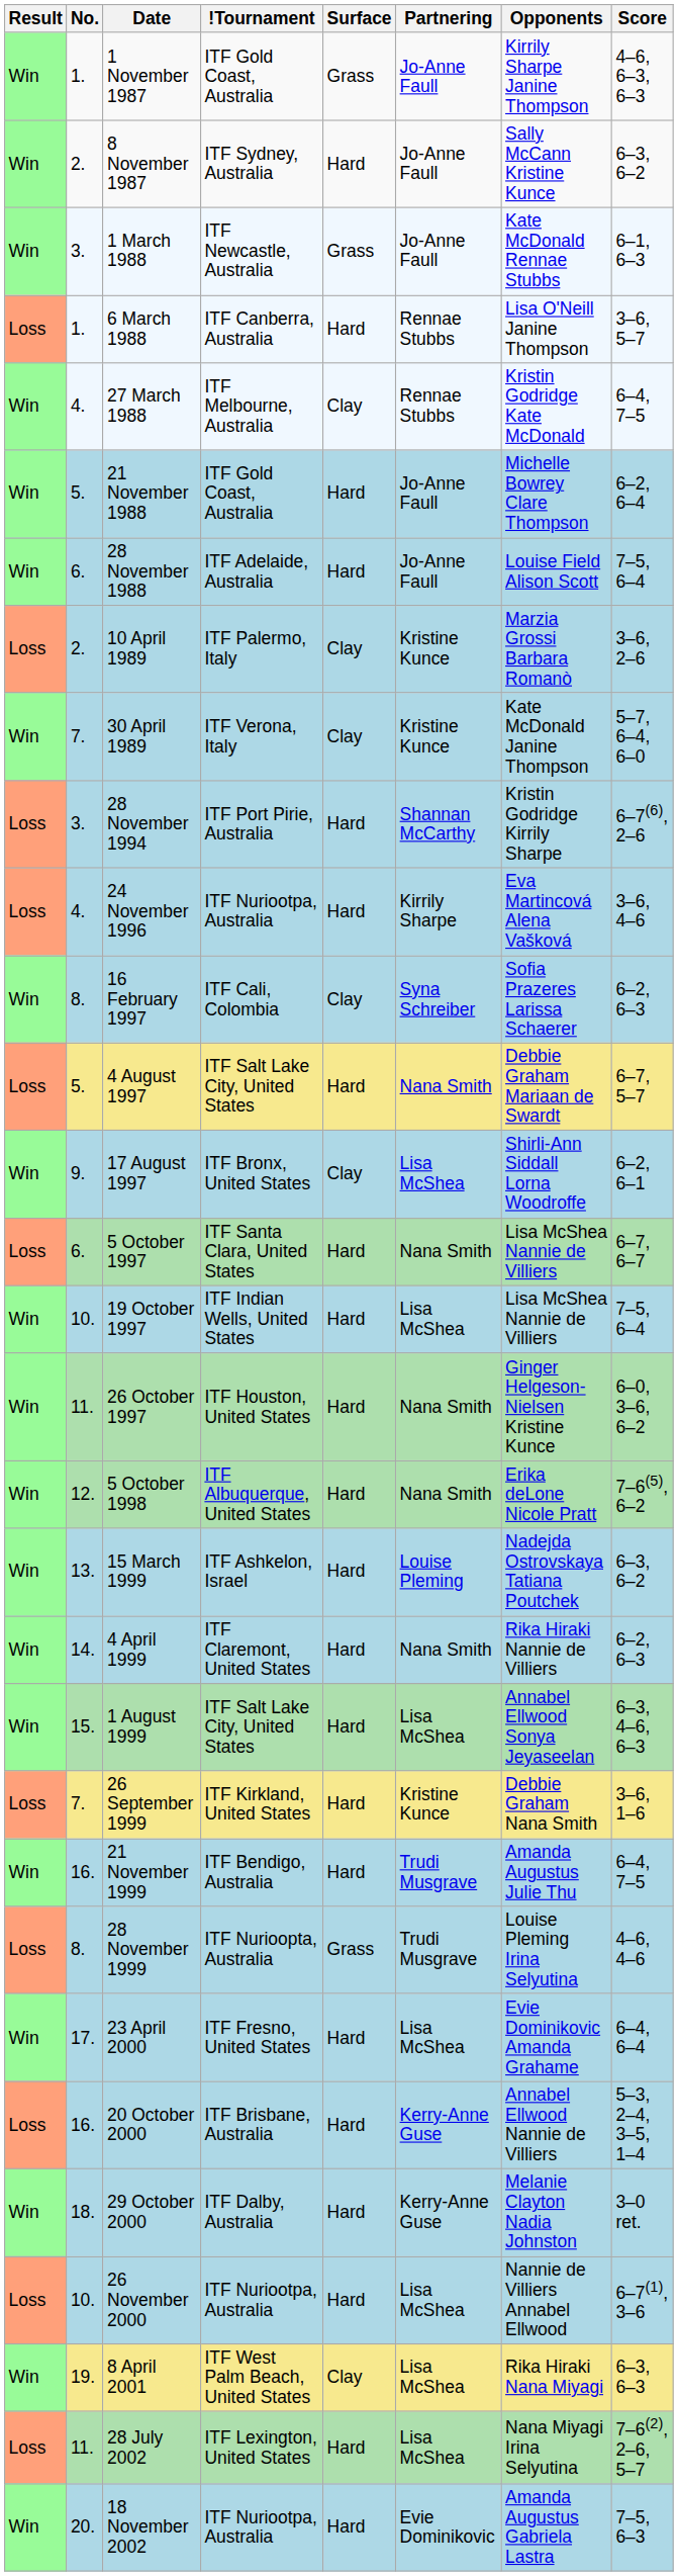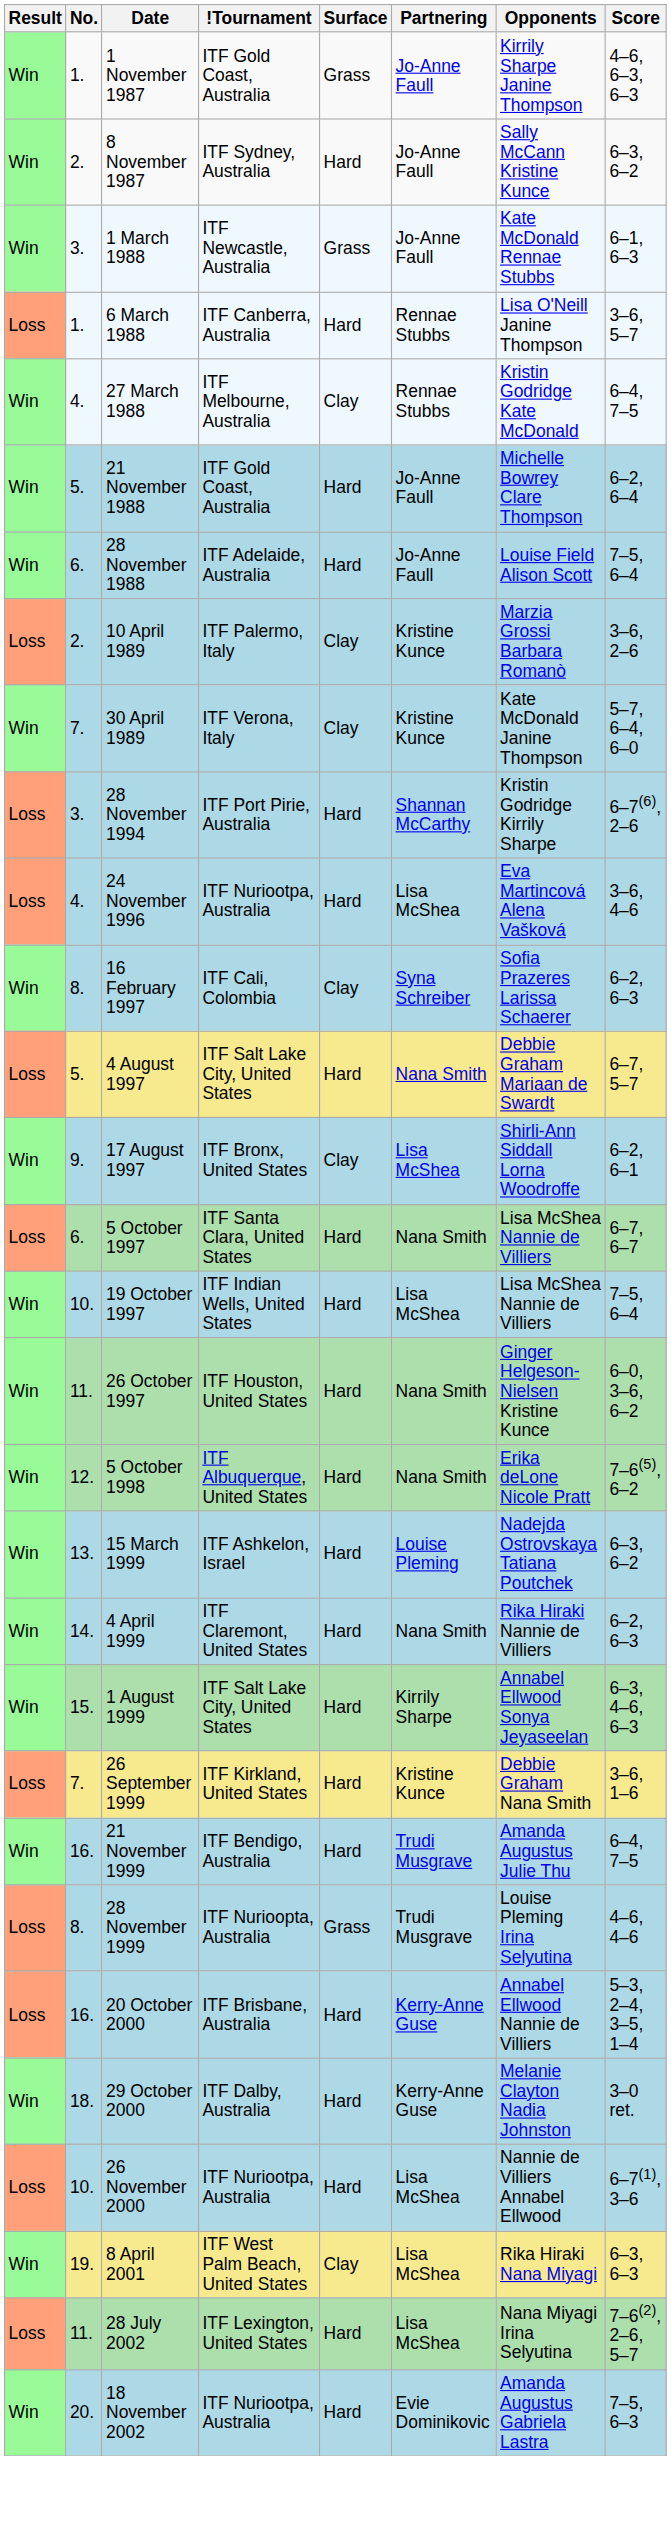24 November 1996 | Partnering: Kirrily Sharpe -> Lisa McShea
1 August 1999 | Partnering: Lisa McShea -> Kirrily Sharpe
- row: Win | 17. | 23 April 2000 | ITF Fresno, United States | Hard | Lisa McShea | Evie Dominikovic Amanda Grahame | 6–4, 6–4
